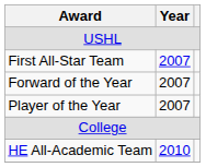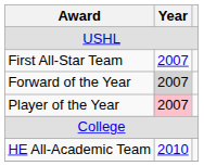Forward of the Year | Year: no background -> lightgrey background
Player of the Year | Year: no background -> pink background
